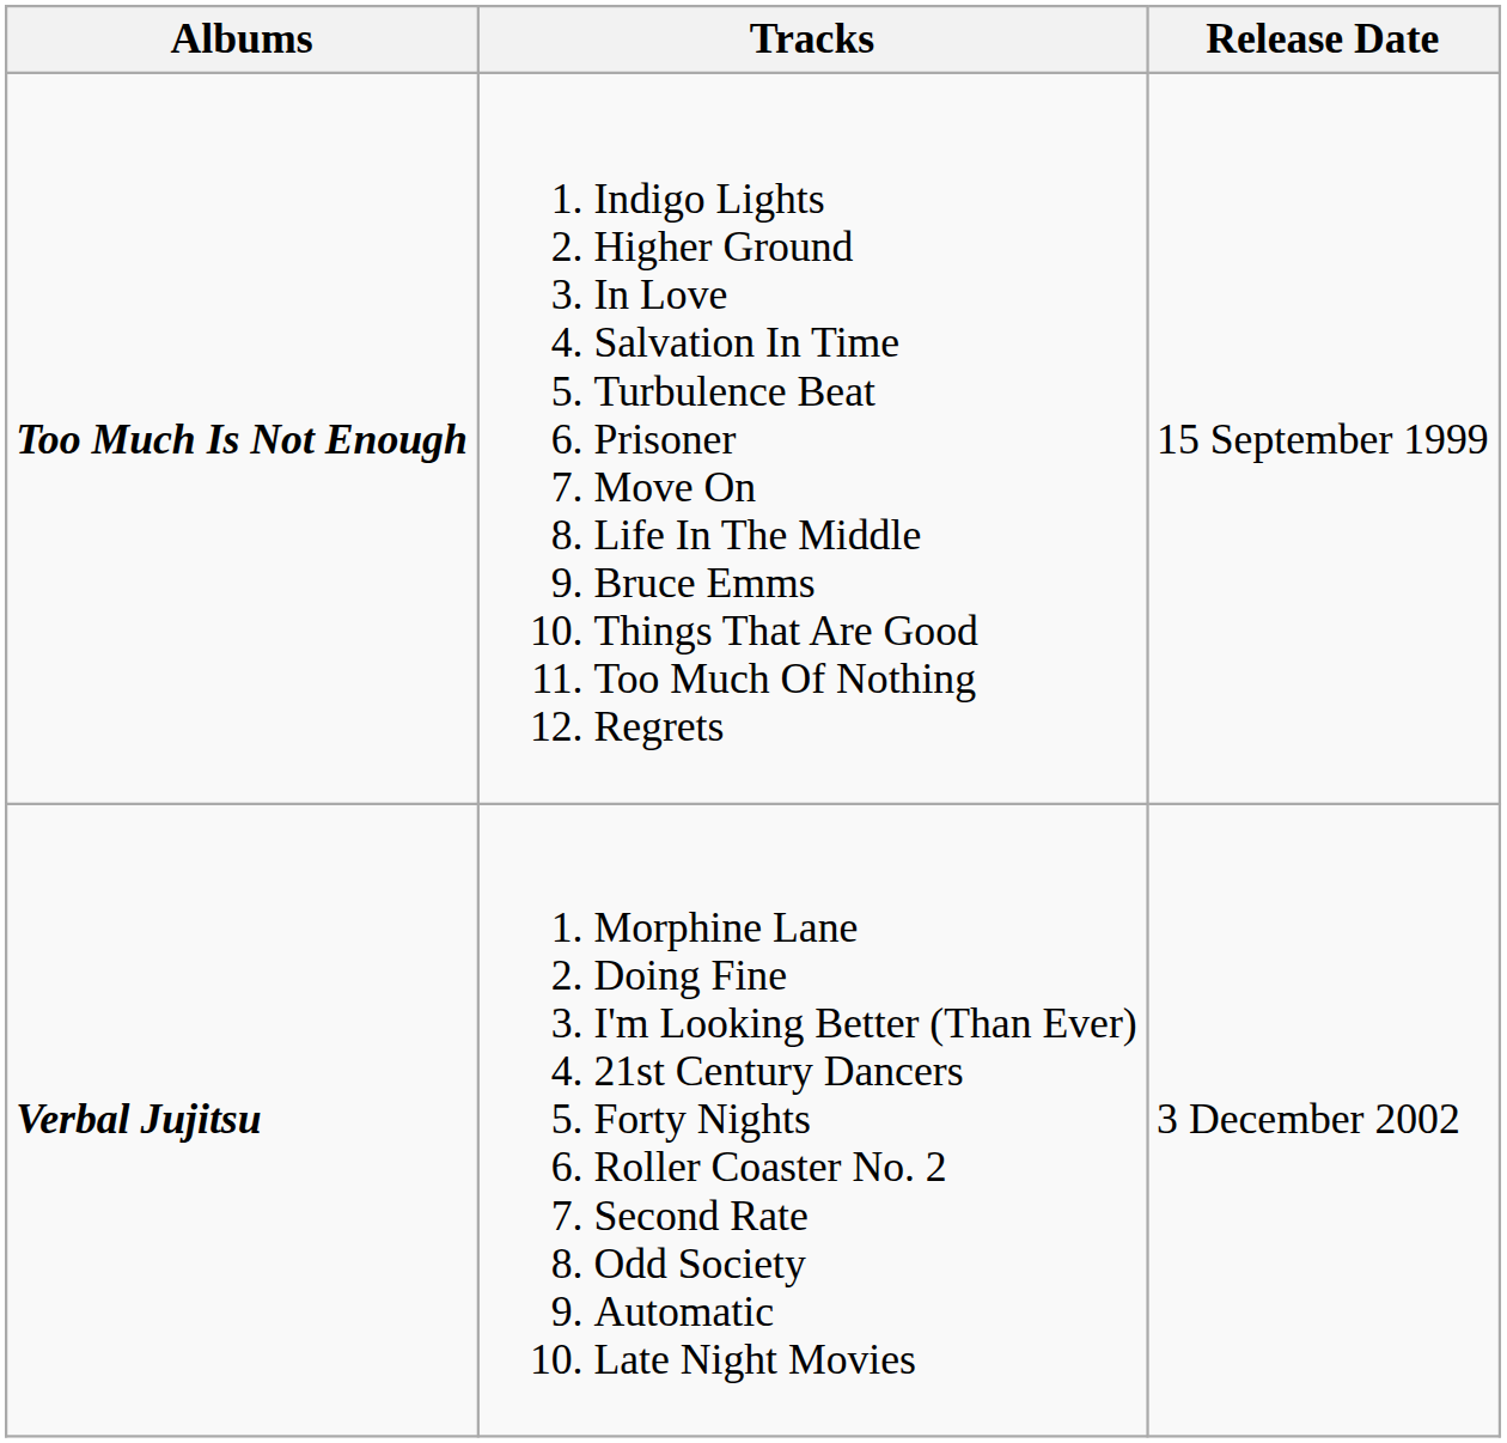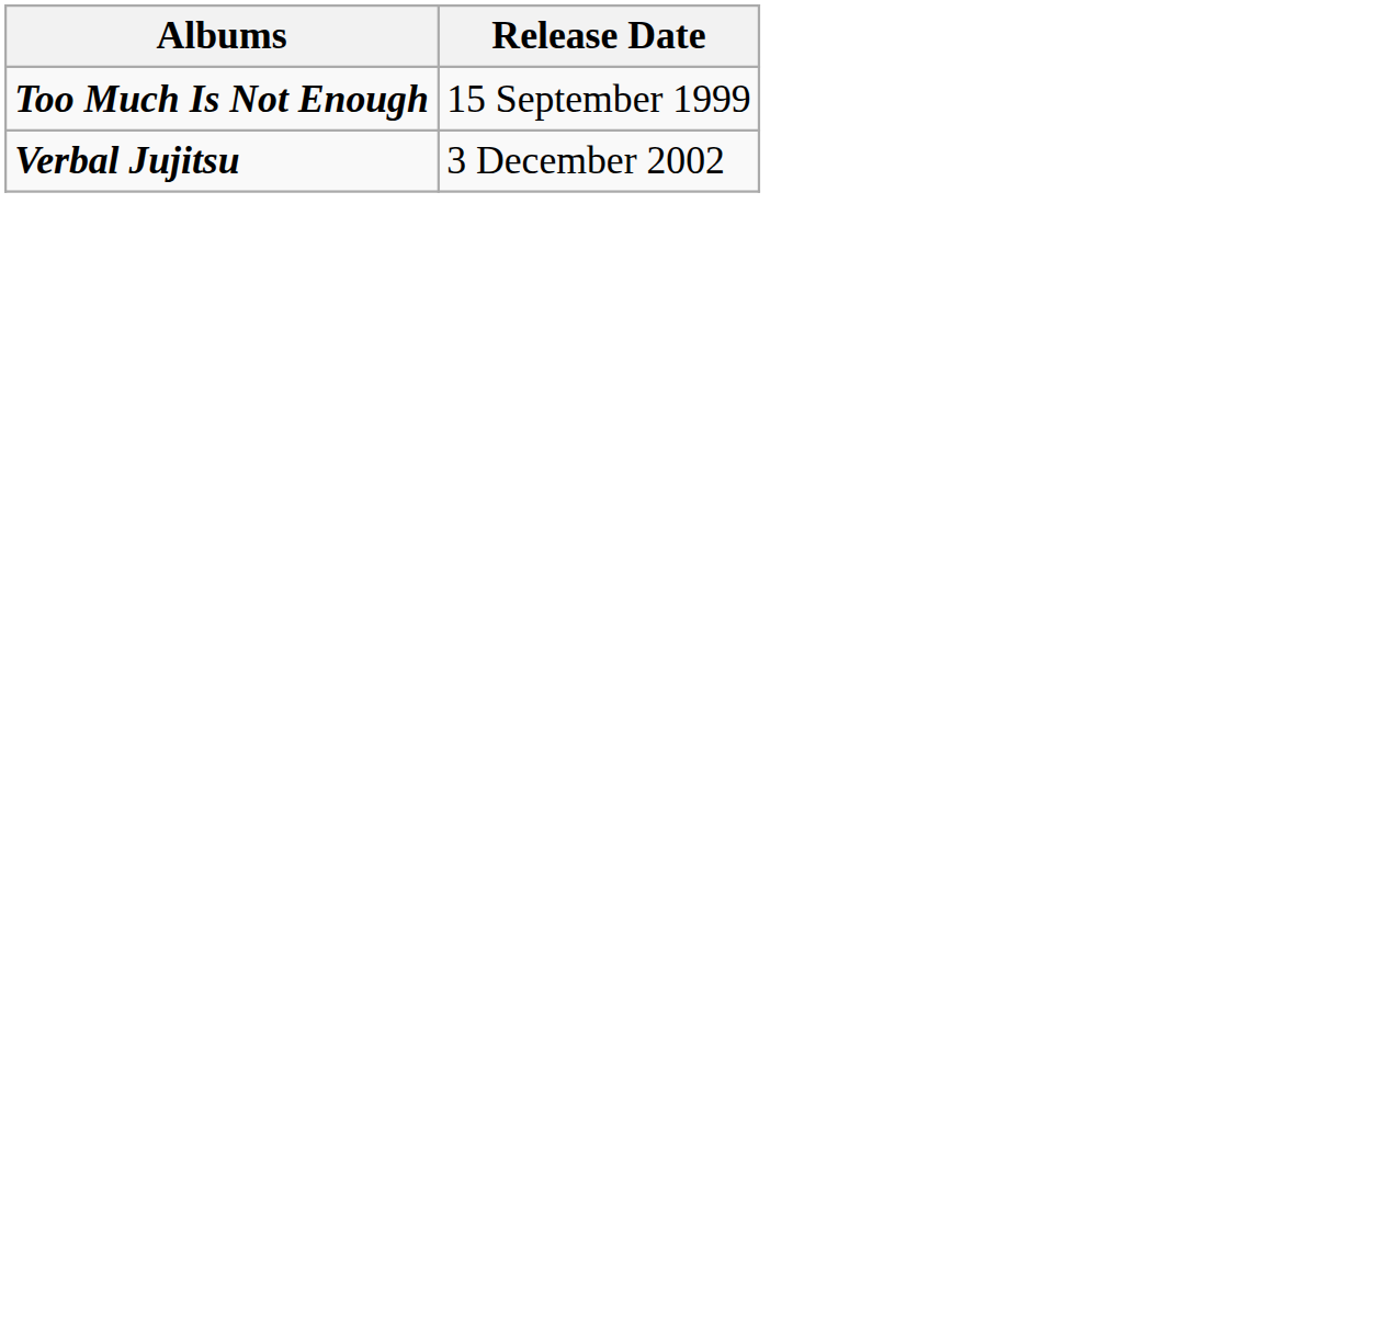- column: Tracks | Indigo Lights Higher Ground In Love Salvation In Time Turbulence Beat Prisoner Move On Life In The Middle Bruce Emms Things That Are Good Too Much Of Nothing Regrets | Morphine Lane Doing Fine I'm Looking Better (Than Ever) 21st Century Dancers Forty Nights Roller Coaster No. 2 Second Rate Odd Society Automatic Late Night Movies
